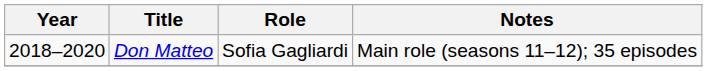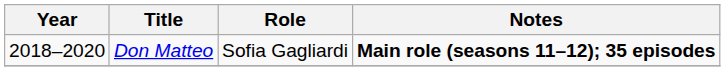Don Matteo | Notes: normal -> bold
